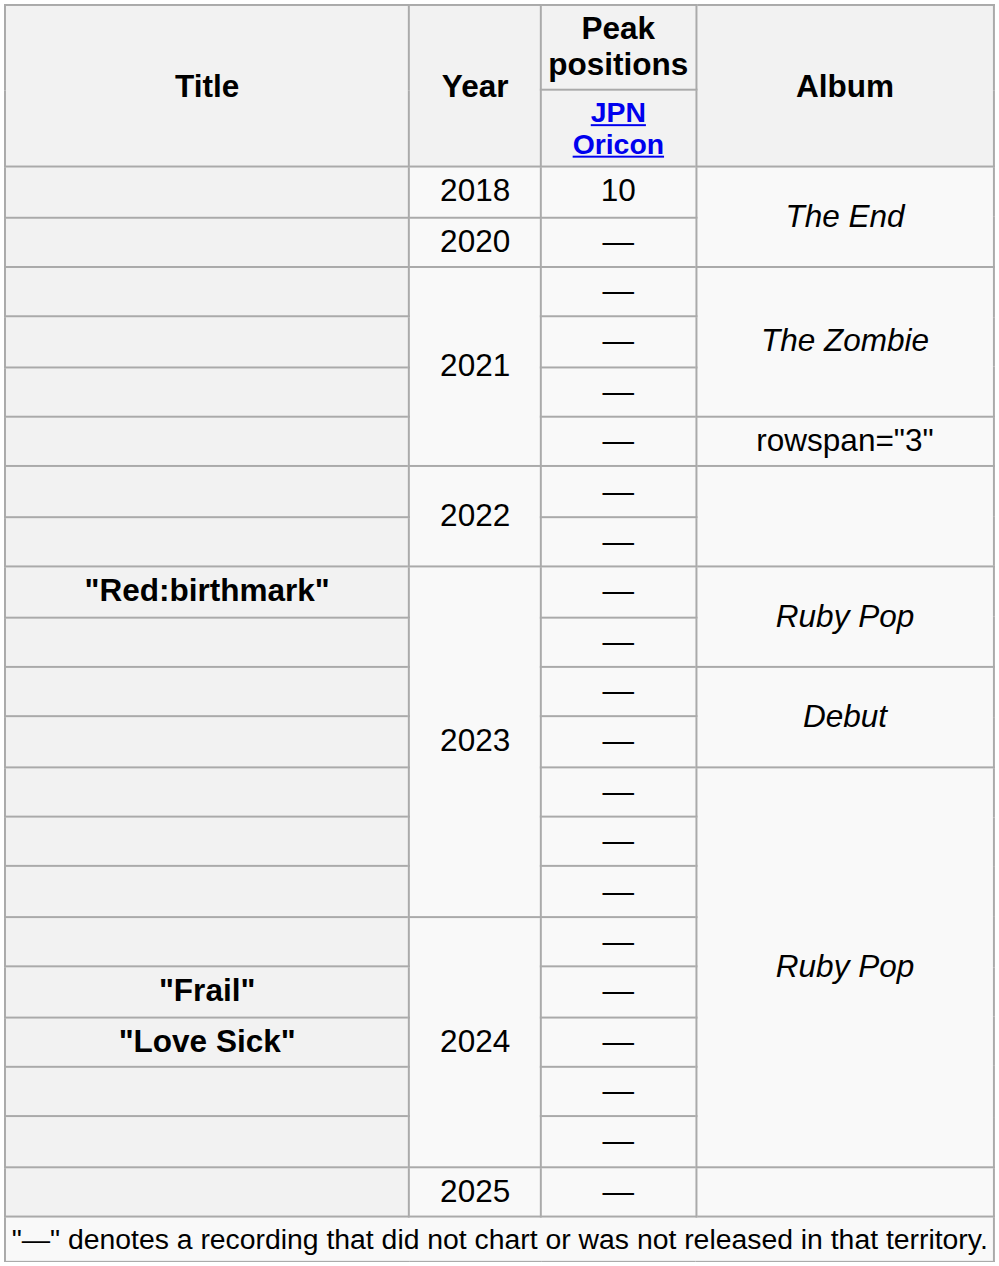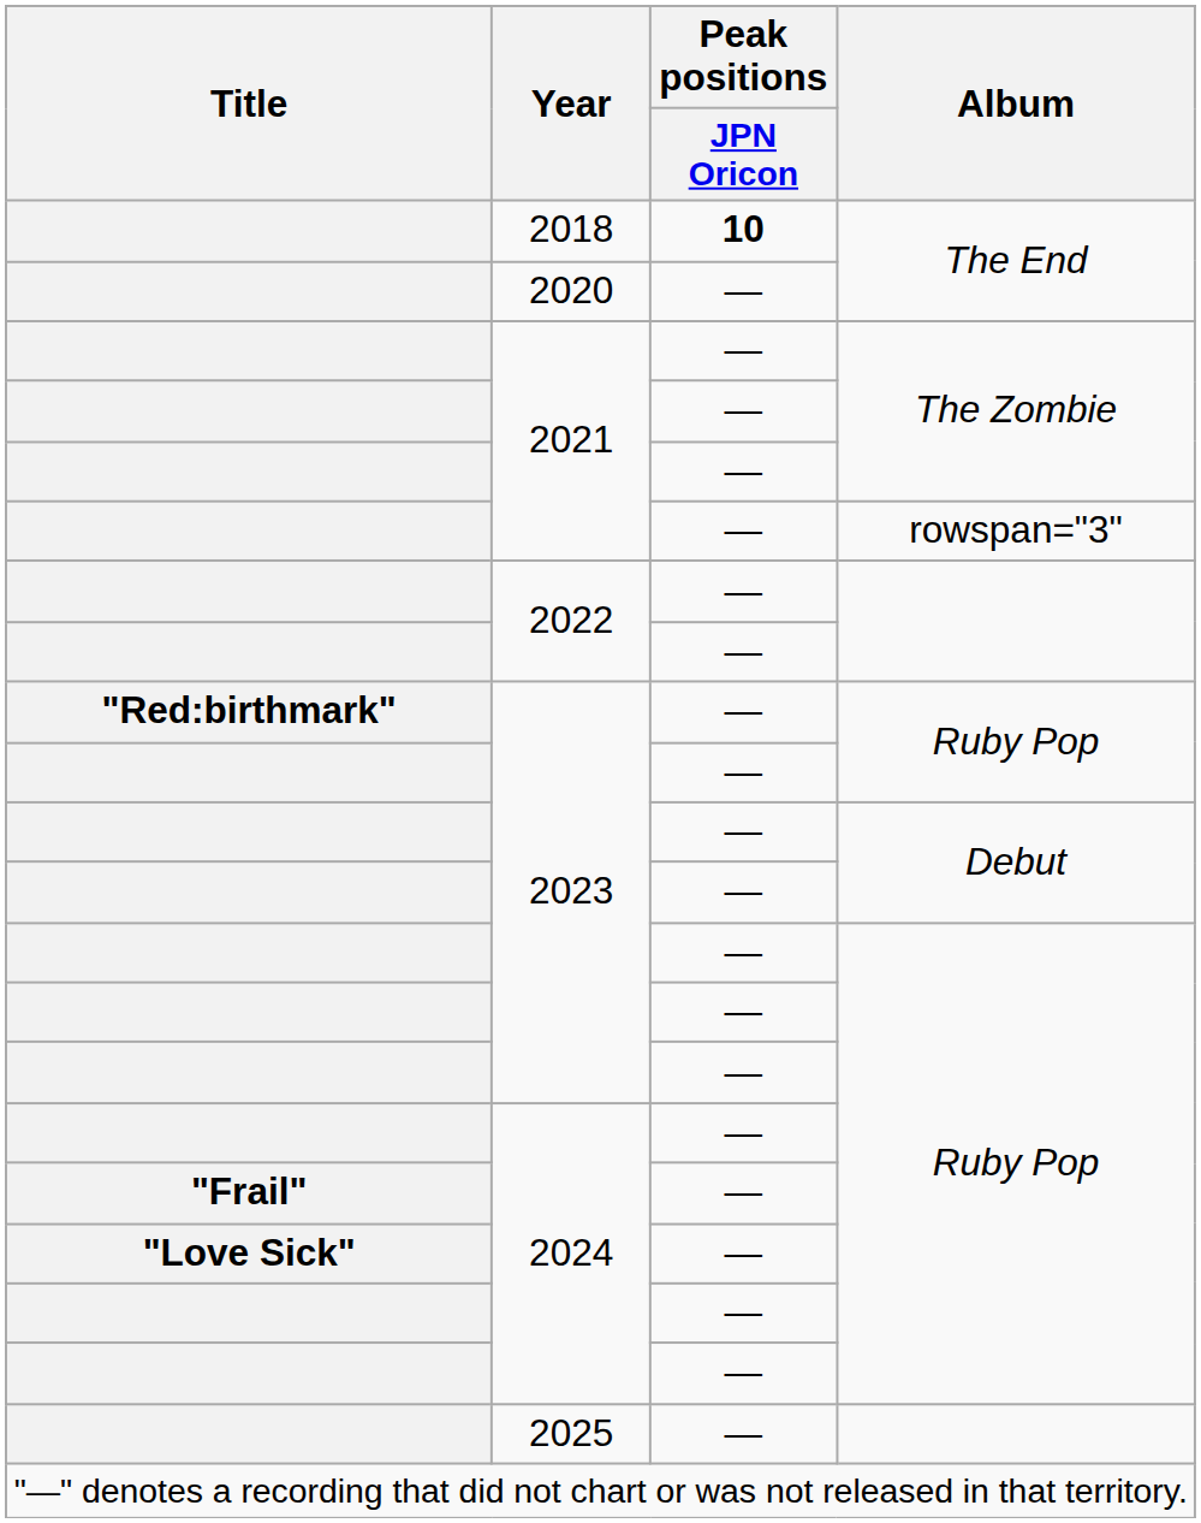2018 | Peak positions / JPN Oricon: normal -> bold
